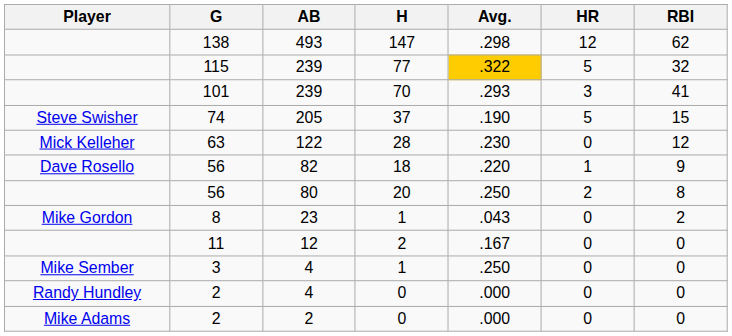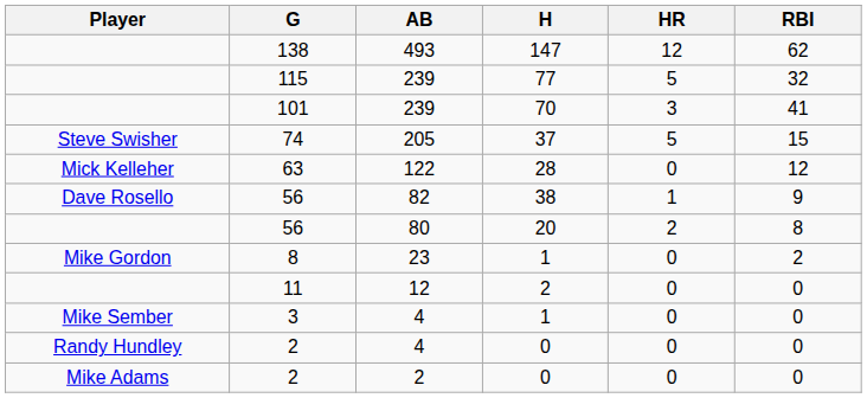- column: Avg. | .298 | .322 | .293 | .190 | .230 | .220 | .250 | .043 | .167 | .250 | .000 | .000
56 / 82 | H: 18 -> 38
